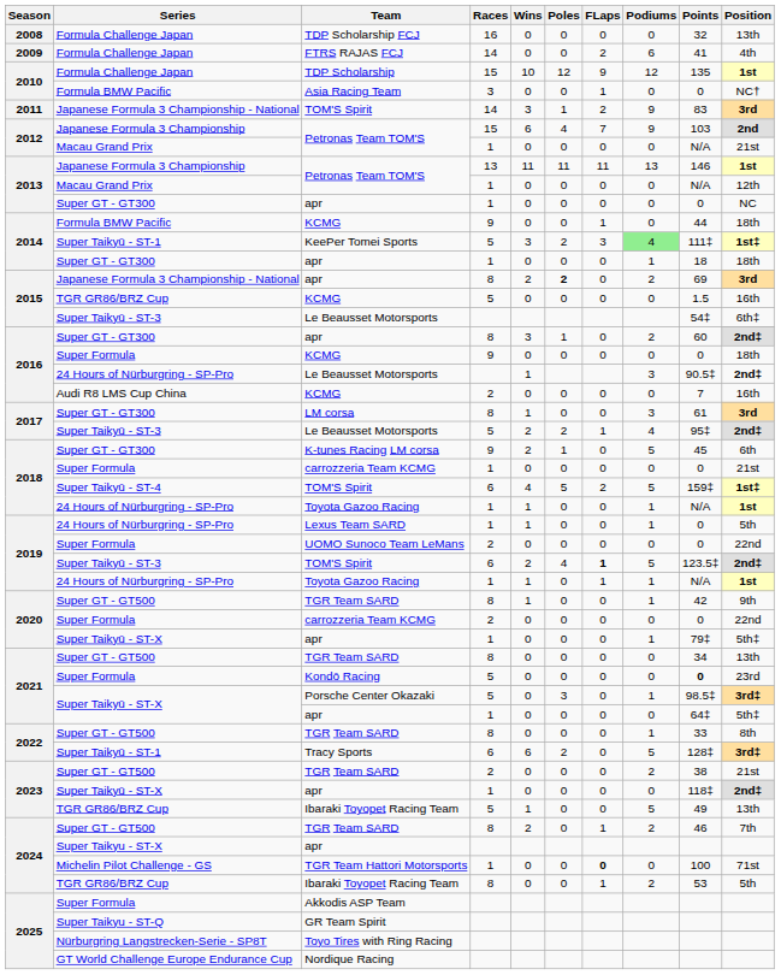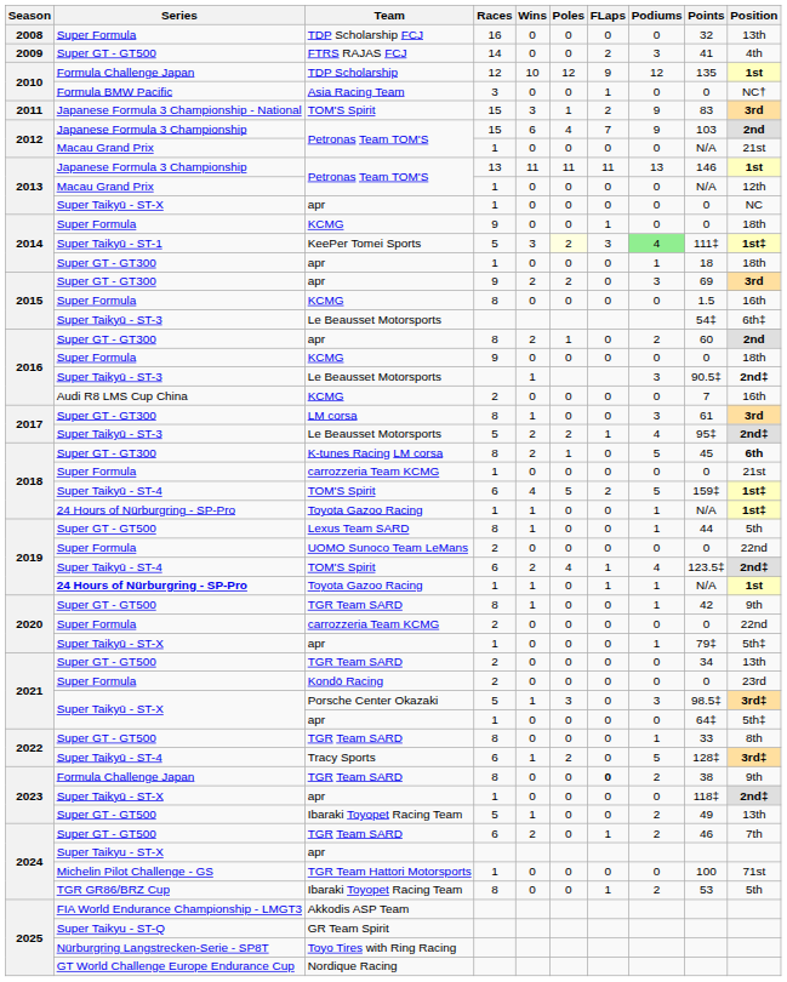TDP Scholarship FCJ | Series: Formula Challenge Japan -> Super Formula
FTRS RAJAS FCJ | Series: Formula Challenge Japan -> Super GT - GT500
FTRS RAJAS FCJ | Podiums: 6 -> 3
TDP Scholarship | Races: 15 -> 12
2011 / TOM'S Spirit | Races: 14 -> 15
2013 / apr | Series: Super GT - GT300 -> Super Taikyū - ST-X
2014 / KCMG | Series: Formula BMW Pacific -> Super Formula
2014 / KCMG | Points: 44 -> 0
KeePer Tomei Sports | Poles: no background -> lightyellow background
2015 / apr | Series: Japanese Formula 3 Championship - National -> Super GT - GT300
2015 / apr | Races: 8 -> 9
2015 / apr | Poles: bold -> normal
2015 / apr | Podiums: 2 -> 3
2015 / KCMG | Series: TGR GR86/BRZ Cup -> Super Formula
2015 / KCMG | Races: 5 -> 8
2016 / apr | Wins: 3 -> 2
2016 / apr | Position: 2nd‡ -> 2nd
2016 / Le Beausset Motorsports | Series: 24 Hours of Nürburgring - SP-Pro -> Super Taikyū - ST-3
K-tunes Racing LM corsa | Races: 9 -> 8
K-tunes Racing LM corsa | Position: normal -> bold
2018 / Toyota Gazoo Racing | Position: 1st -> 1st‡
Lexus Team SARD | Series: 24 Hours of Nürburgring - SP-Pro -> Super GT - GT500
Lexus Team SARD | Races: 1 -> 8
Lexus Team SARD | Points: 0 -> 44
2019 / TOM'S Spirit | Series: Super Taikyū - ST-3 -> Super Taikyū - ST-4
2019 / TOM'S Spirit | FLaps: bold -> normal
2019 / TOM'S Spirit | Podiums: 5 -> 4
2019 / Toyota Gazoo Racing | Series: normal -> bold
2021 / TGR Team SARD | Races: 8 -> 2
Kondō Racing | Races: 5 -> 2
Kondō Racing | Points: bold -> normal
Porsche Center Okazaki | Wins: 0 -> 1
Porsche Center Okazaki | Podiums: 1 -> 3
Tracy Sports | Series: Super Taikyū - ST-1 -> Super Taikyū - ST-4
Tracy Sports | Wins: 6 -> 1
2023 / TGR Team SARD | Series: Super GT - GT500 -> Formula Challenge Japan
2023 / TGR Team SARD | Races: 2 -> 8
2023 / TGR Team SARD | FLaps: normal -> bold
2023 / TGR Team SARD | Position: 21st -> 9th
2023 / Ibaraki Toyopet Racing Team | Series: TGR GR86/BRZ Cup -> Super GT - GT500
2023 / Ibaraki Toyopet Racing Team | Podiums: 5 -> 2
2024 / TGR Team SARD | Races: 8 -> 6
TGR Team Hattori Motorsports | FLaps: bold -> normal
Akkodis ASP Team | Series: Super Formula -> FIA World Endurance Championship - LMGT3
